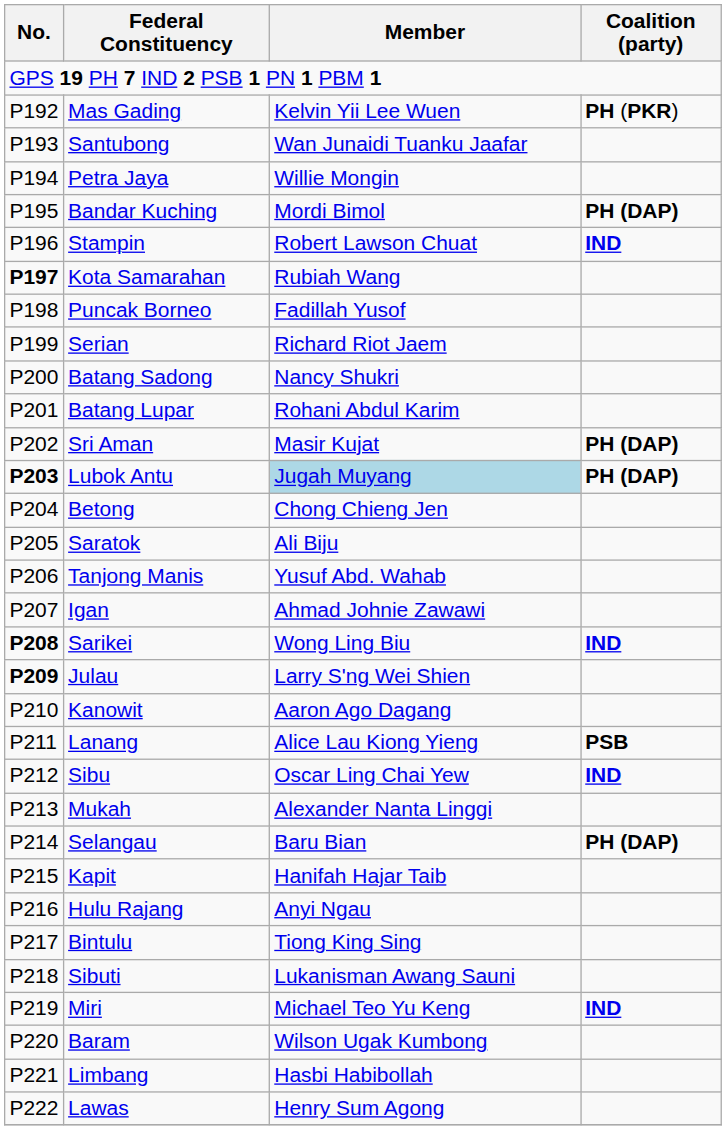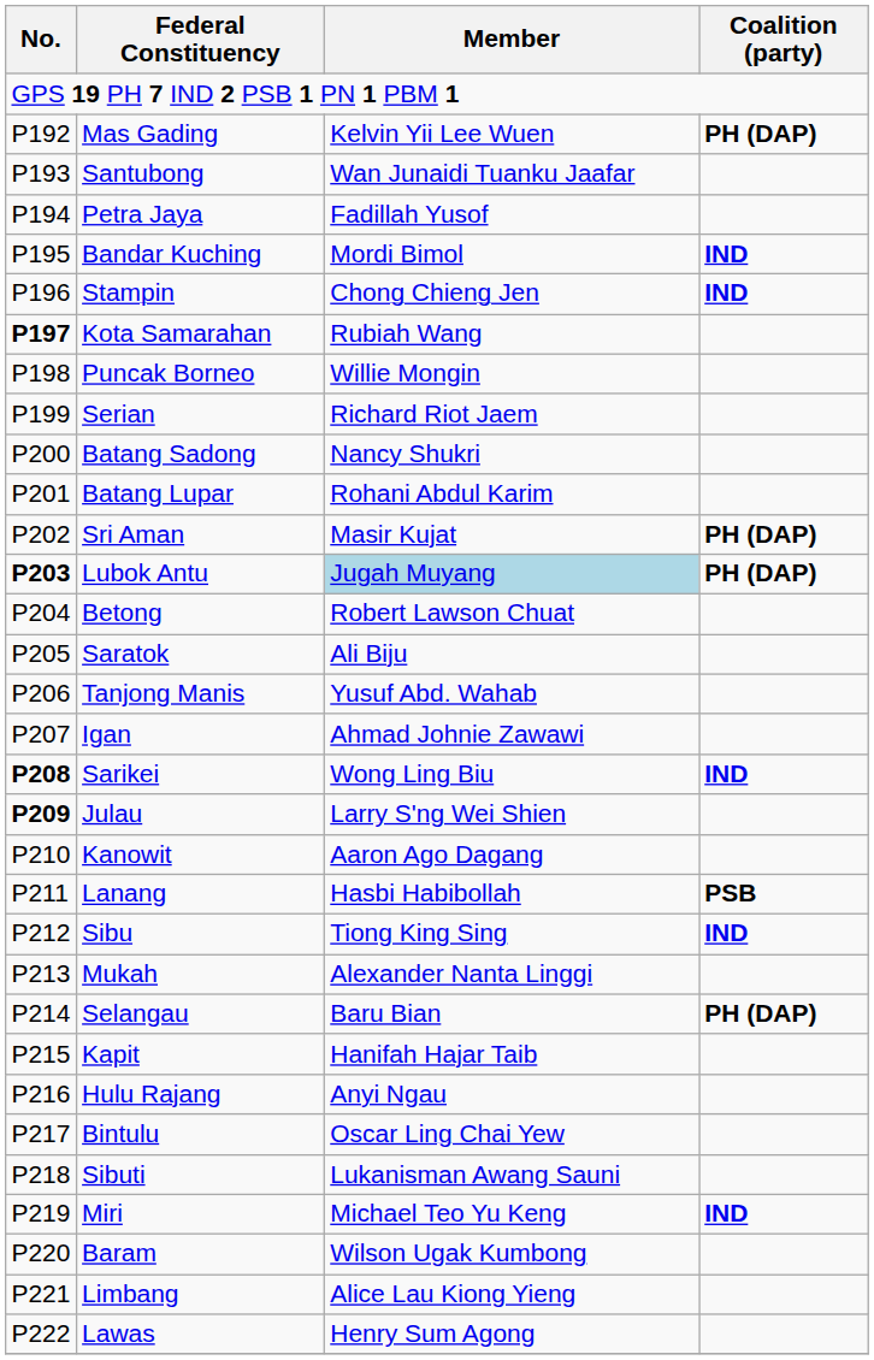Mas Gading | Coalition (party): PH (PKR) -> PH (DAP)
Petra Jaya | Member: Willie Mongin -> Fadillah Yusof
Bandar Kuching | Coalition (party): PH (DAP) -> IND
Stampin | Member: Robert Lawson Chuat -> Chong Chieng Jen
Puncak Borneo | Member: Fadillah Yusof -> Willie Mongin
Betong | Member: Chong Chieng Jen -> Robert Lawson Chuat
Lanang | Member: Alice Lau Kiong Yieng -> Hasbi Habibollah
Sibu | Member: Oscar Ling Chai Yew -> Tiong King Sing
Bintulu | Member: Tiong King Sing -> Oscar Ling Chai Yew
Limbang | Member: Hasbi Habibollah -> Alice Lau Kiong Yieng
